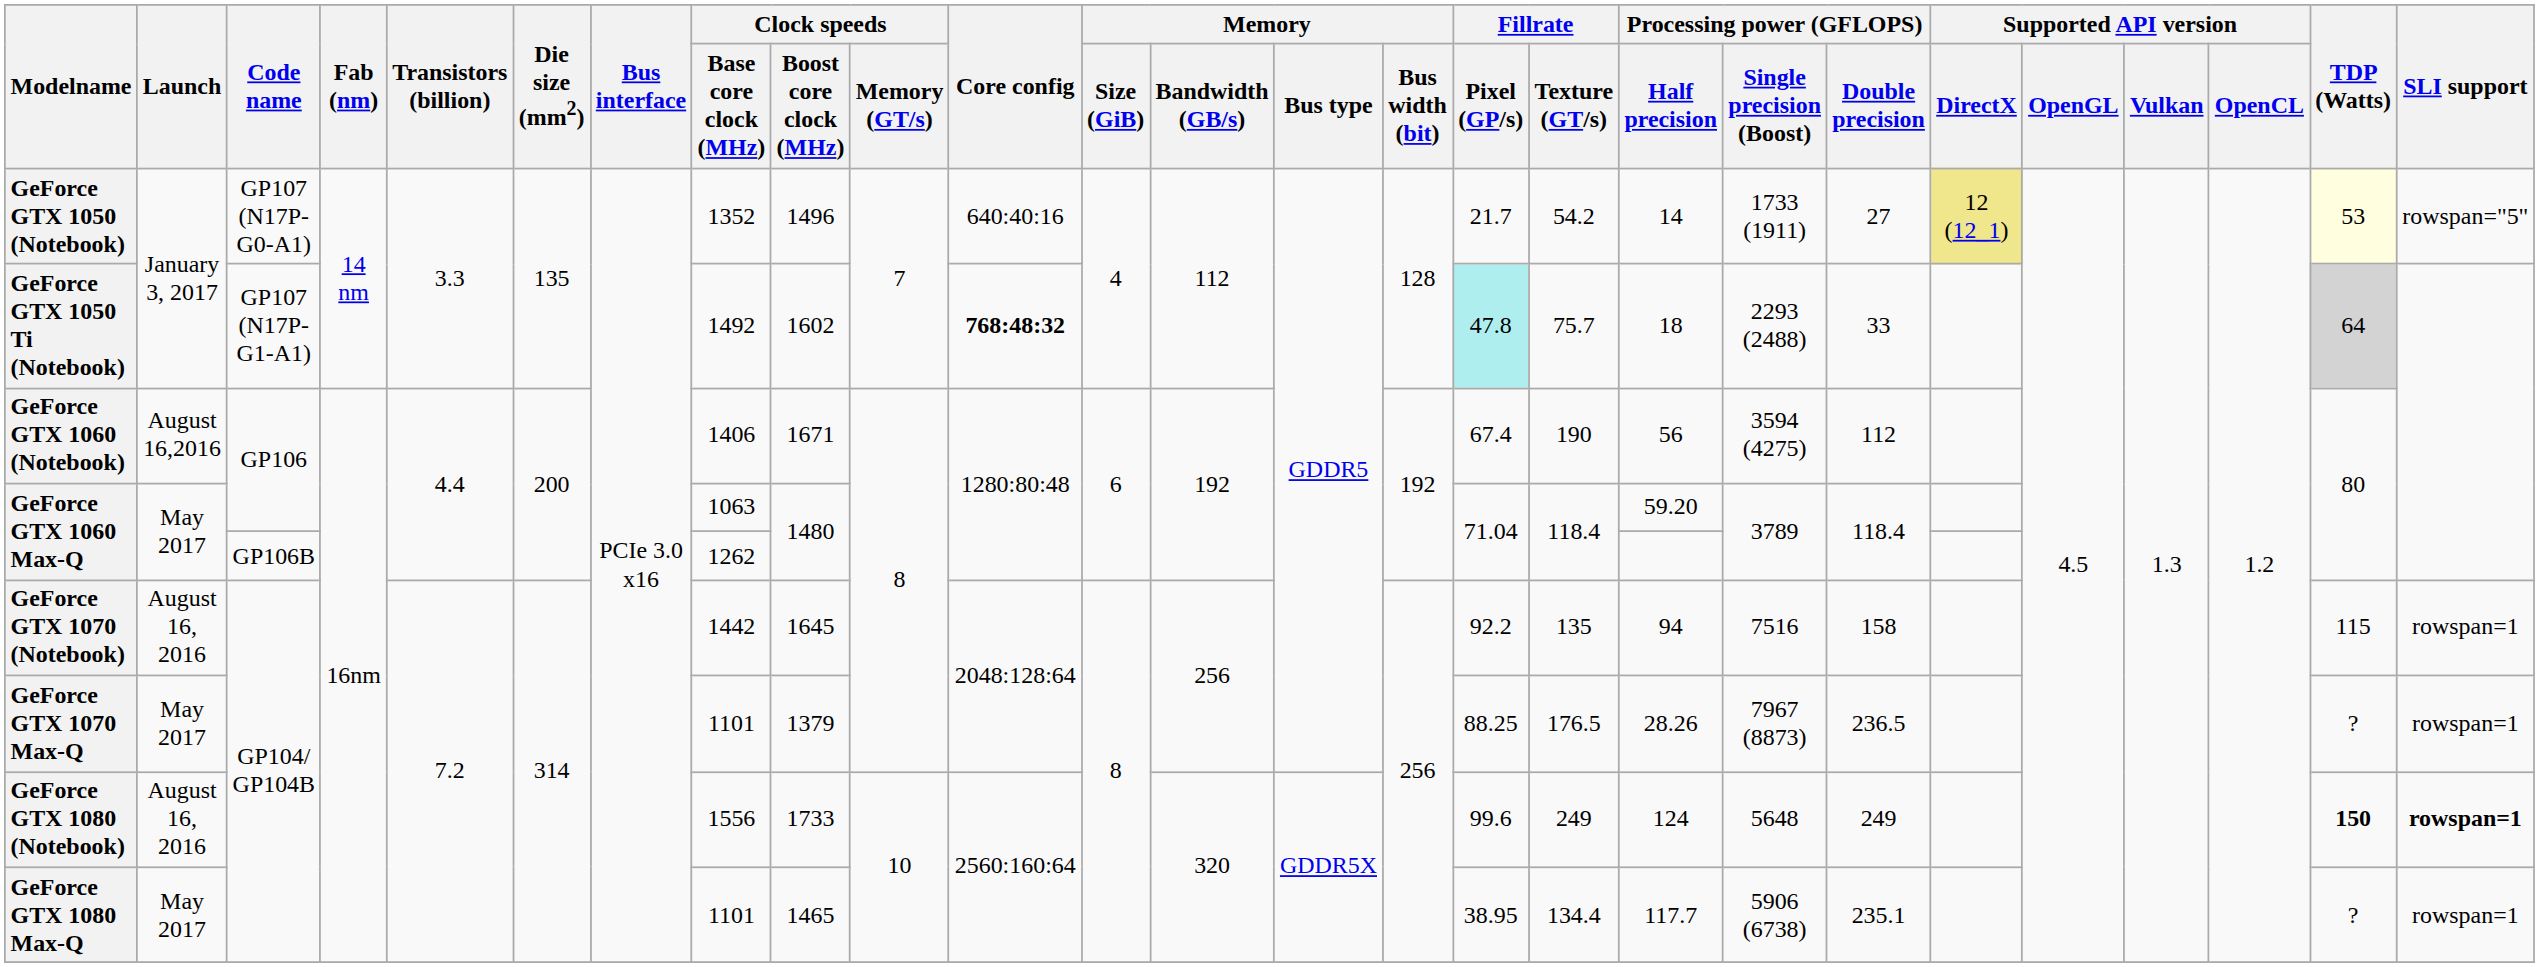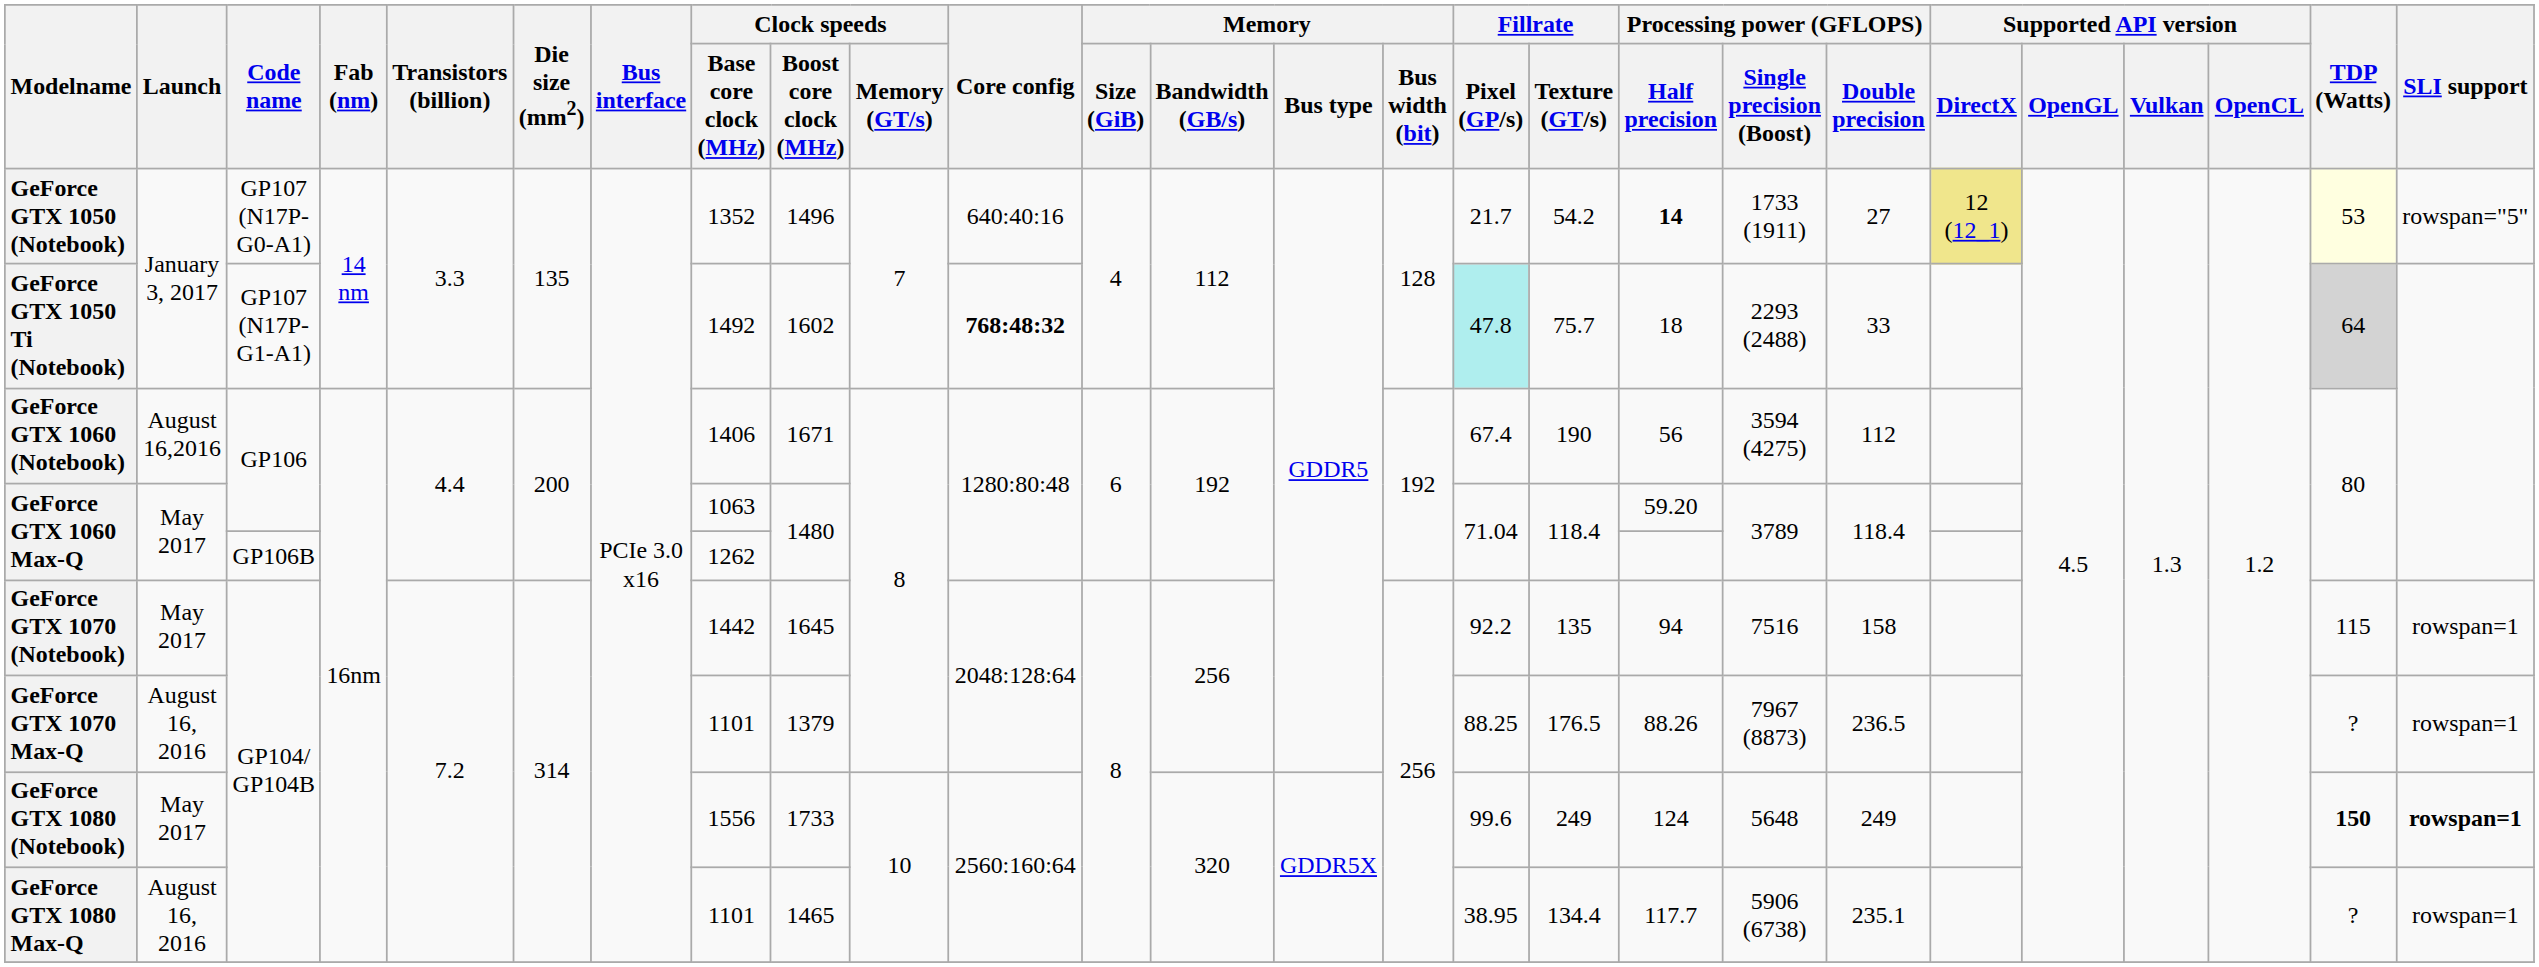GeForce GTX 1050 (Notebook) | Processing power (GFLOPS) / Half precision: normal -> bold
GeForce GTX 1070 (Notebook) | Launch: August 16, 2016 -> May 2017
GeForce GTX 1070 Max-Q | Launch: May 2017 -> August 16, 2016
GeForce GTX 1070 Max-Q | Processing power (GFLOPS) / Half precision: 28.26 -> 88.26
GeForce GTX 1080 (Notebook) | Launch: August 16, 2016 -> May 2017
GeForce GTX 1080 Max-Q | Launch: May 2017 -> August 16, 2016
